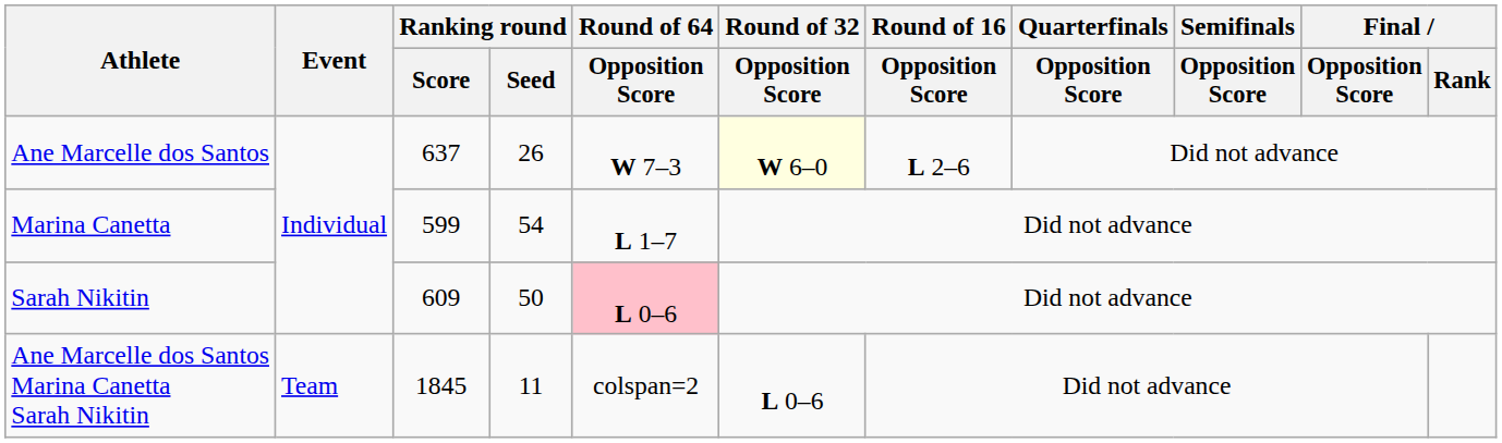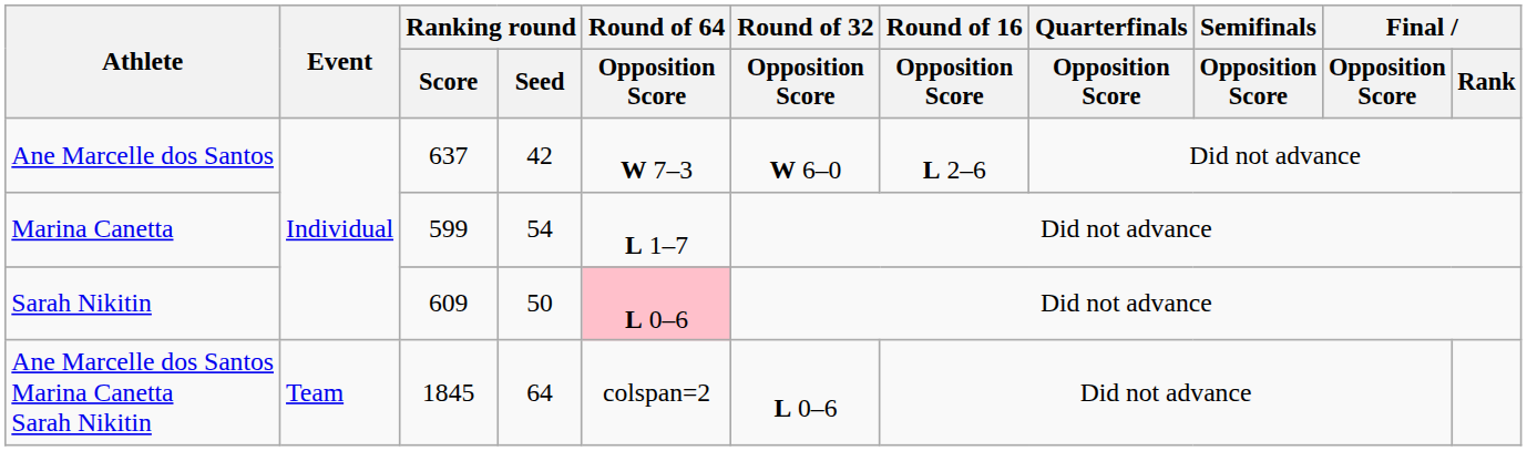Ane Marcelle dos Santos | Ranking round / Seed: 26 -> 42
Ane Marcelle dos Santos | Round of 32 / Opposition Score: lightyellow background -> no background
Ane Marcelle dos Santos Marina Canetta Sarah Nikitin | Ranking round / Seed: 11 -> 64
